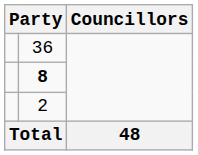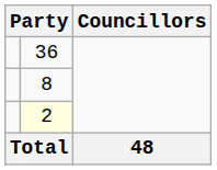8 | column 2: bold -> normal
2 | column 2: no background -> lightyellow background
